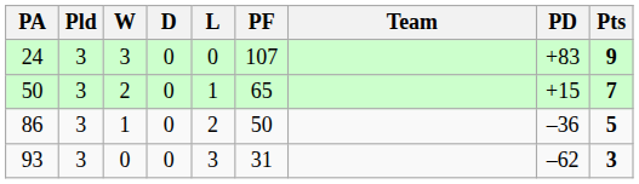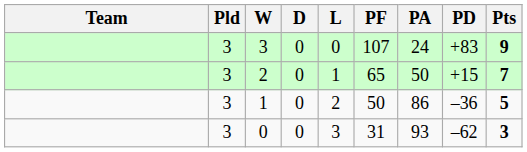columns swapped: Team <-> PA
